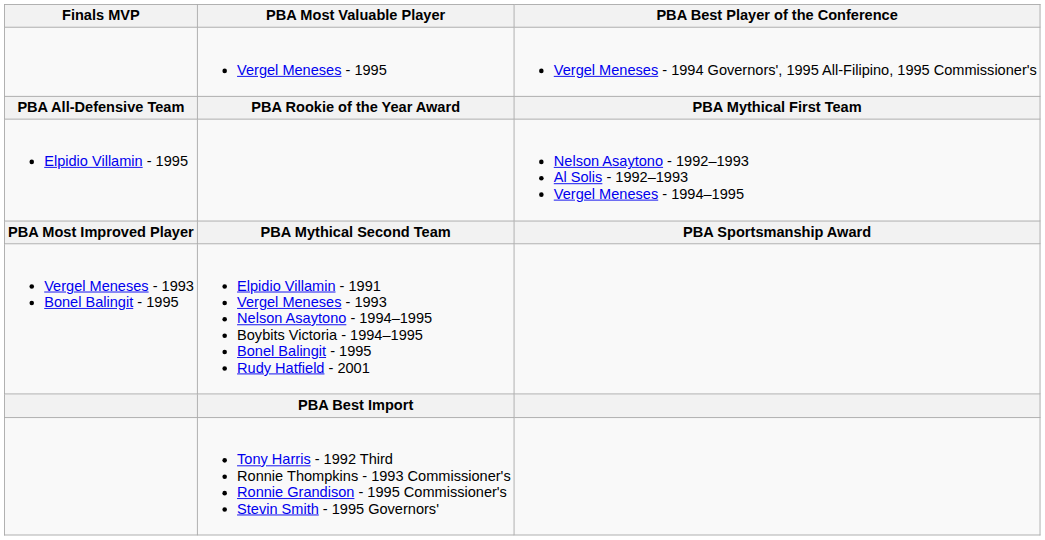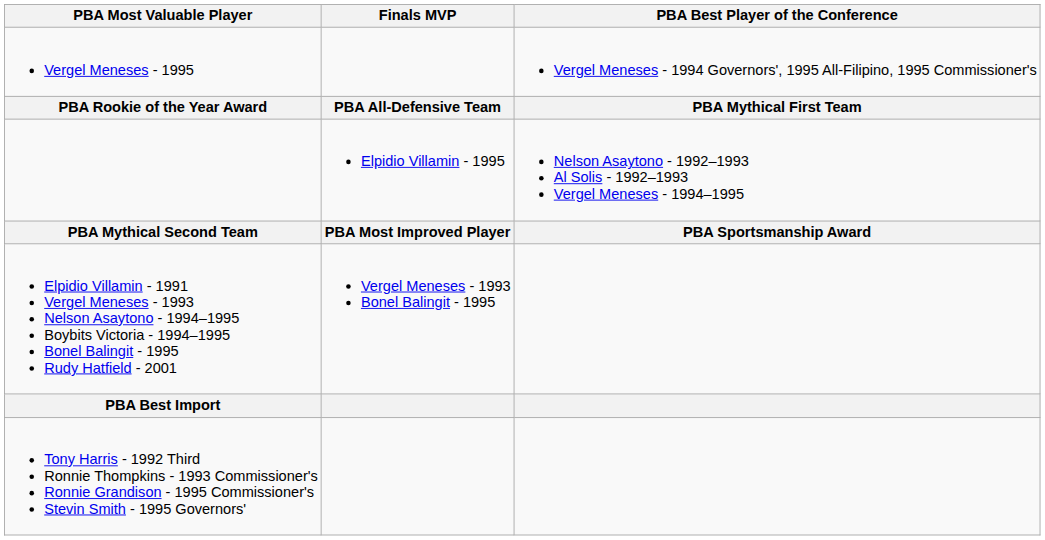columns swapped: PBA Most Valuable Player <-> Finals MVP
